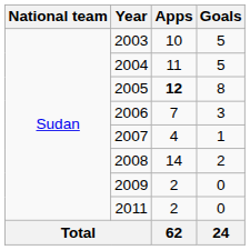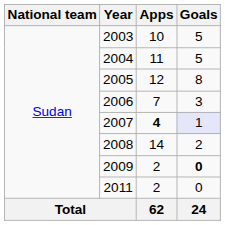2005 | Apps: bold -> normal
2007 | Apps: normal -> bold
2007 | Goals: no background -> lavender background
2009 | Goals: normal -> bold
